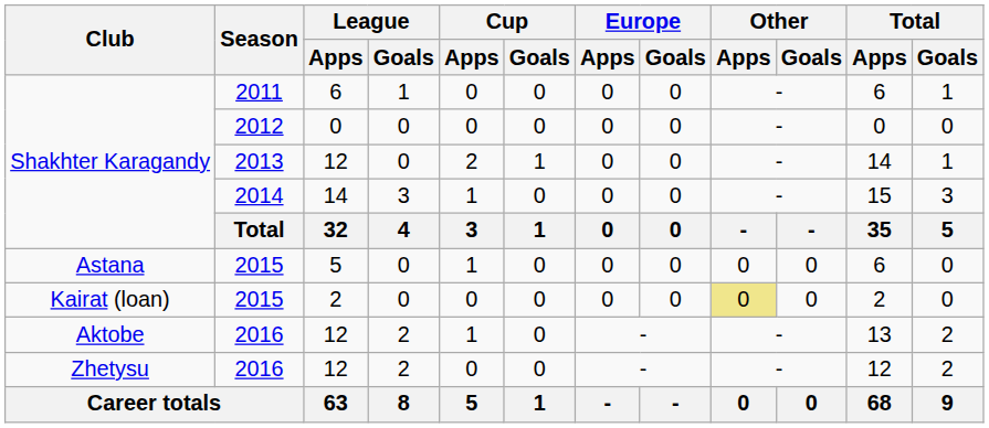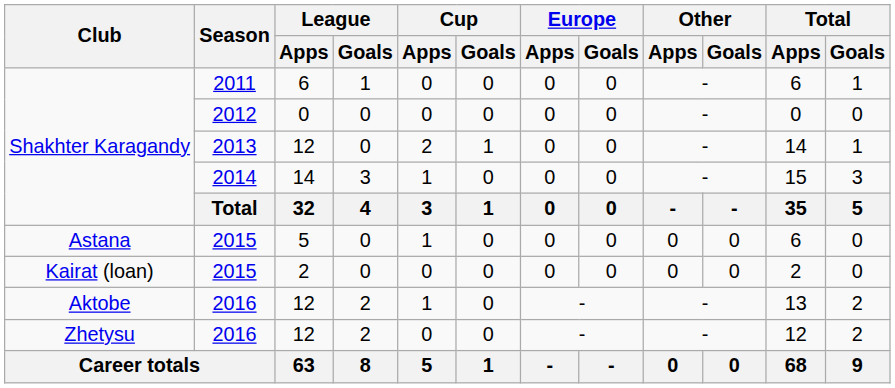Kairat (loan) / 2015 | Other / Apps: khaki background -> no background
